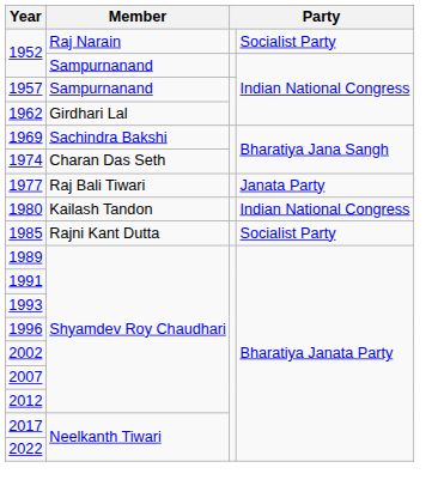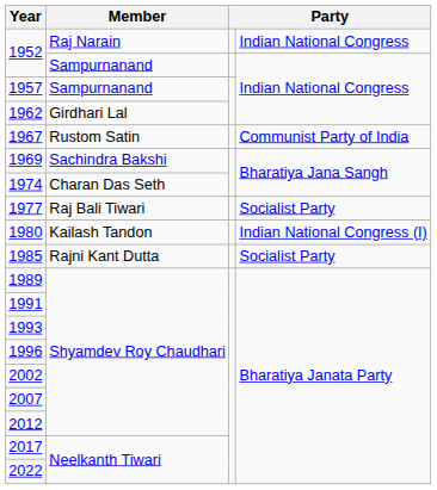1952 / Raj Narain | column 4: Socialist Party -> Indian National Congress
+ row: 1967 | Rustom Satin | Communist Party of India
1977 | column 4: Janata Party -> Socialist Party
1980 | column 4: Indian National Congress -> Indian National Congress (I)
